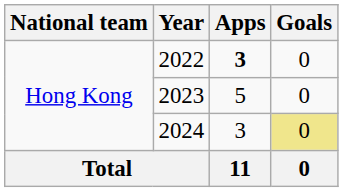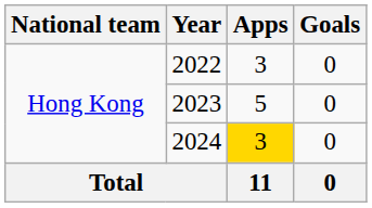2022 | Apps: bold -> normal
2024 | Apps: no background -> gold background
2024 | Goals: khaki background -> no background
